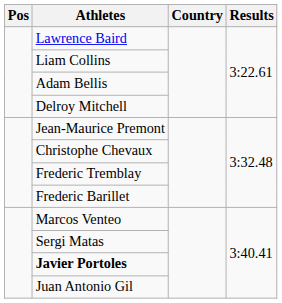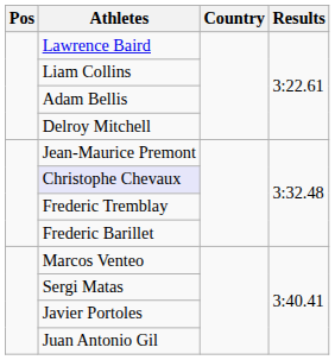Christophe Chevaux | Athletes: no background -> lavender background
Javier Portoles | Athletes: bold -> normal
